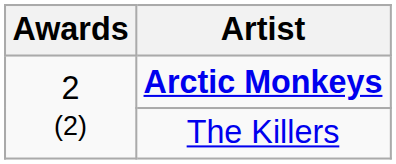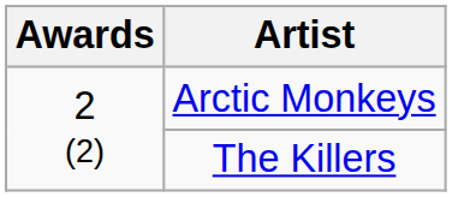Arctic Monkeys | Artist: bold -> normal
